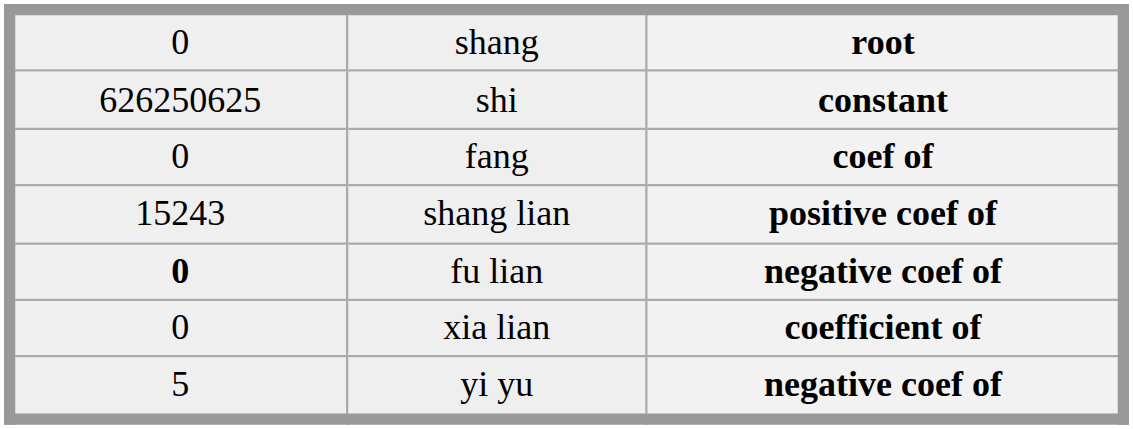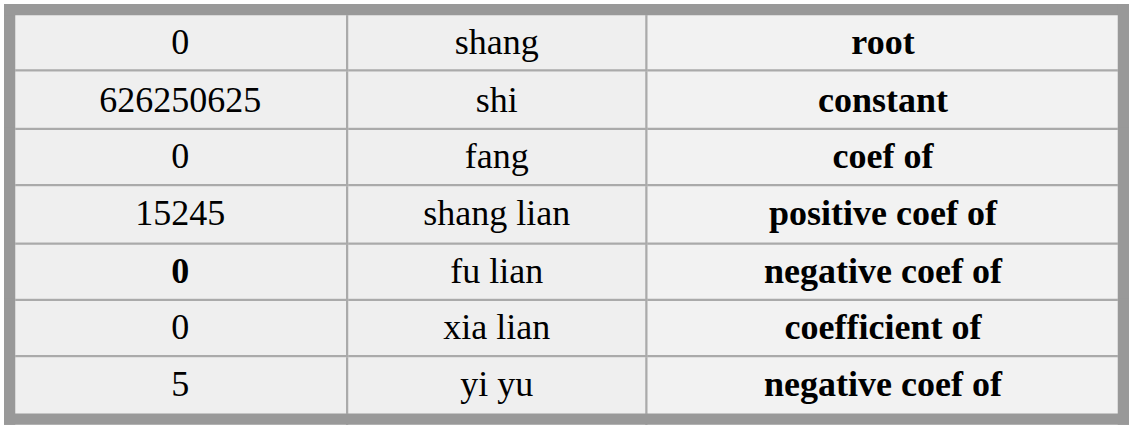shang lian | column 1: 15243 -> 15245
